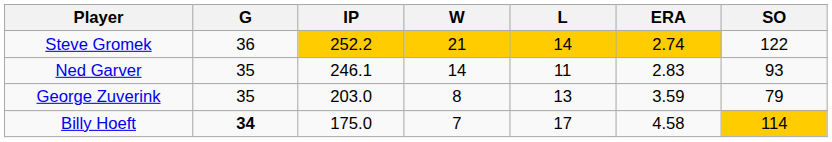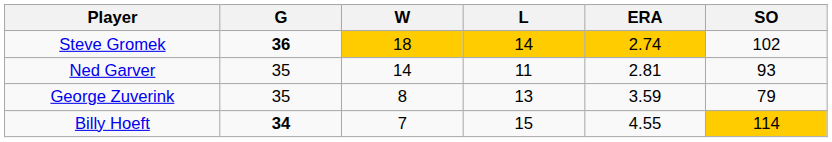- column: IP | 252.2 | 246.1 | 203.0 | 175.0
Steve Gromek | G: normal -> bold
Steve Gromek | W: 21 -> 18
Steve Gromek | SO: 122 -> 102
Ned Garver | ERA: 2.83 -> 2.81
Billy Hoeft | L: 17 -> 15
Billy Hoeft | ERA: 4.58 -> 4.55
